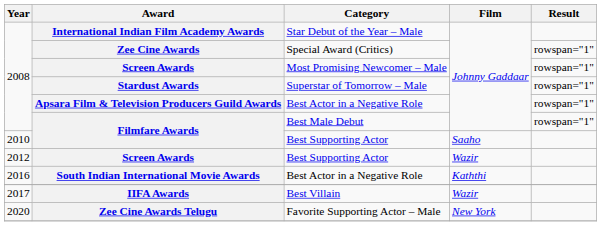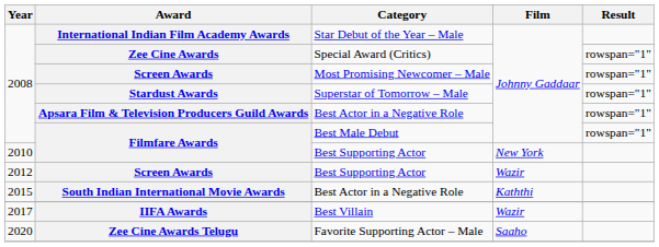Filmfare Awards / Best Supporting Actor | Film: Saaho -> New York
South Indian International Movie Awards | Year: 2016 -> 2015
Zee Cine Awards Telugu | Film: New York -> Saaho
